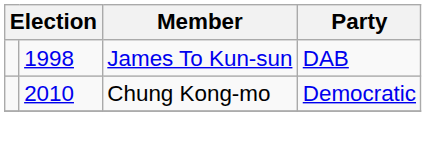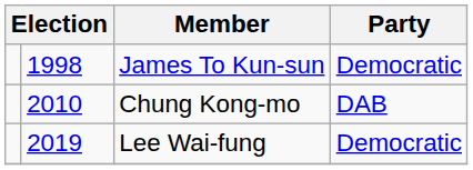James To Kun-sun | Party: DAB -> Democratic
Chung Kong-mo | Party: Democratic -> DAB
+ row: 2019 | Lee Wai-fung | Democratic
